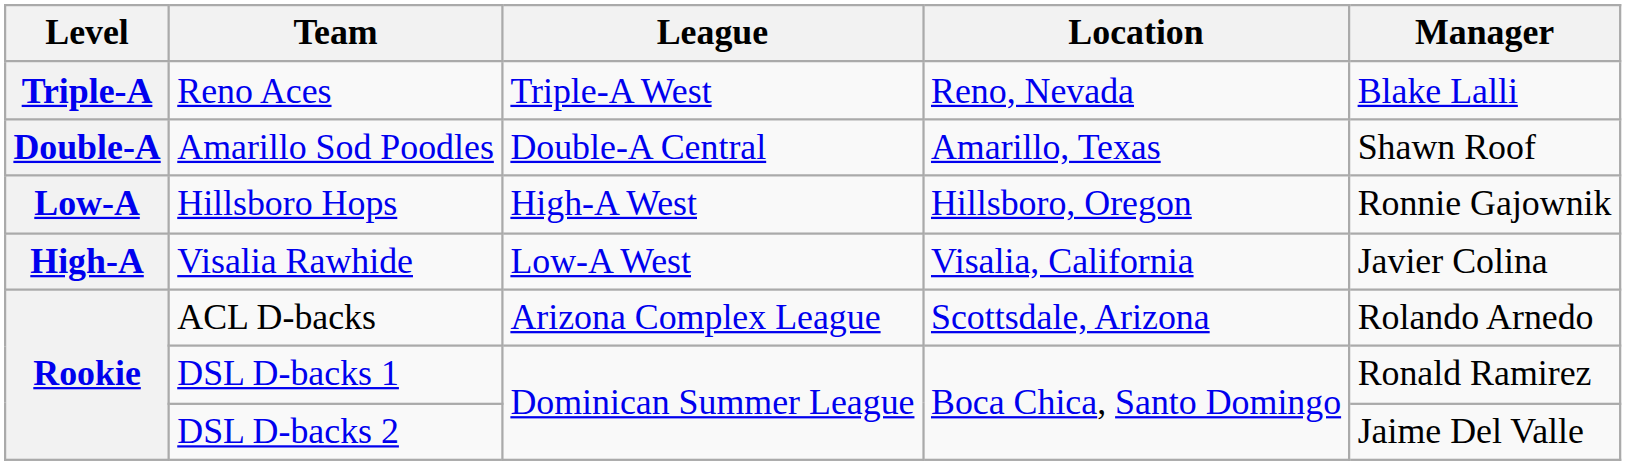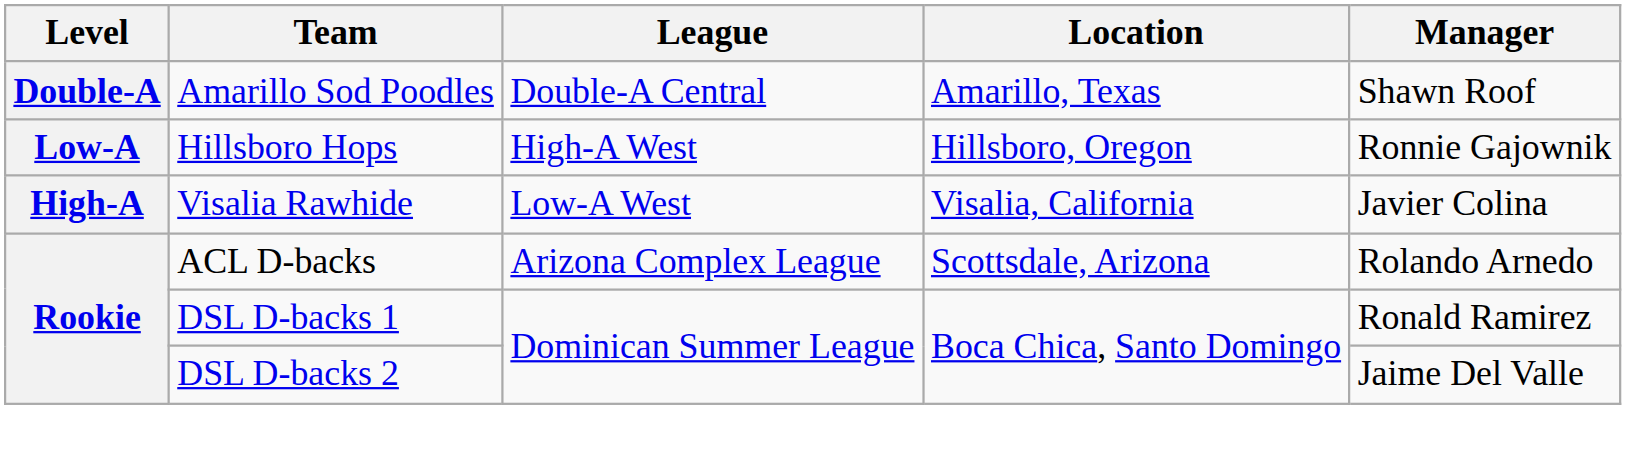- row: Triple-A | Reno Aces | Triple-A West | Reno, Nevada | Blake Lalli
